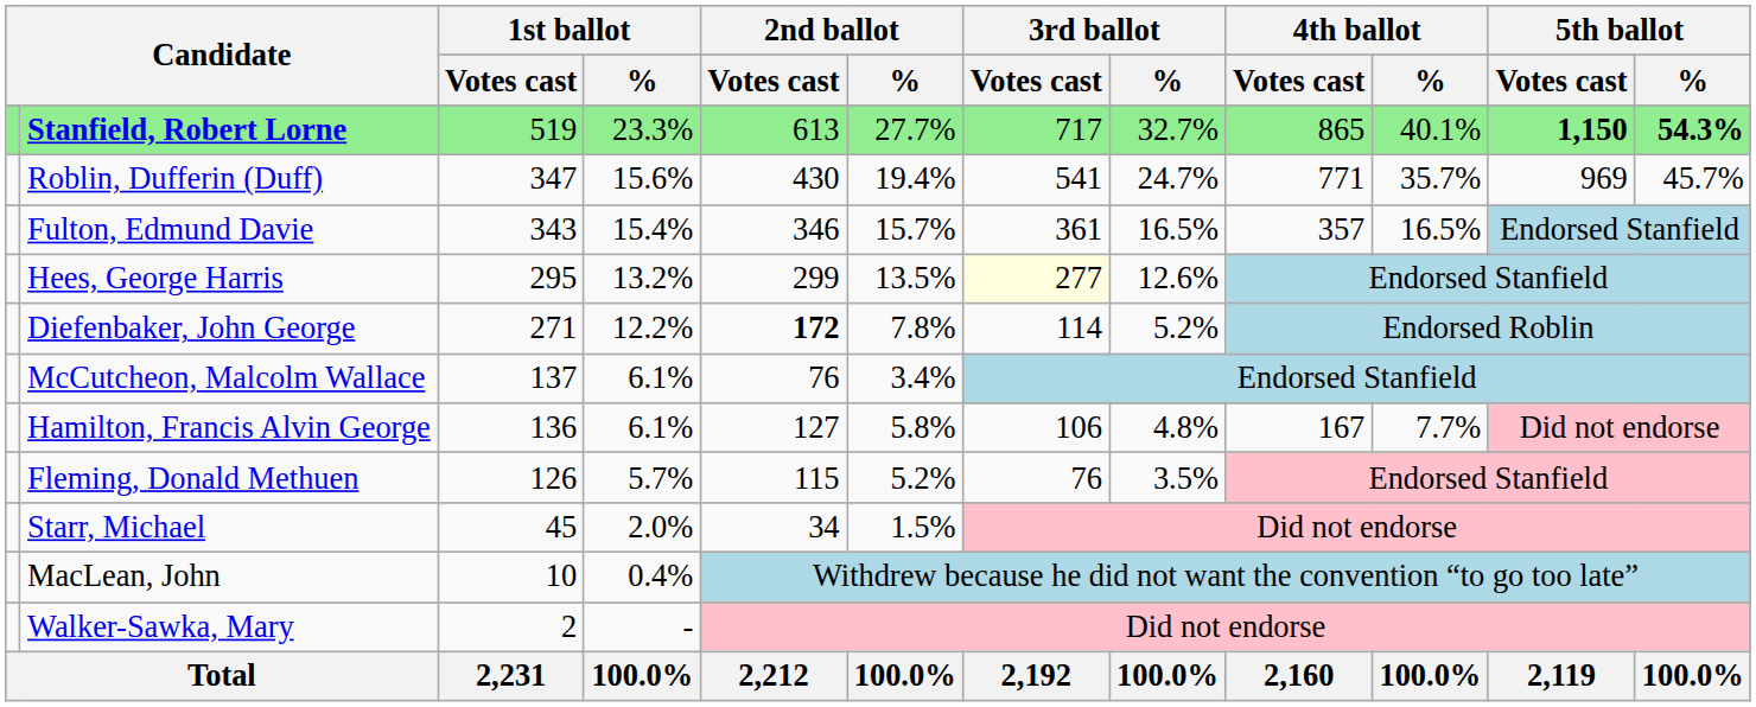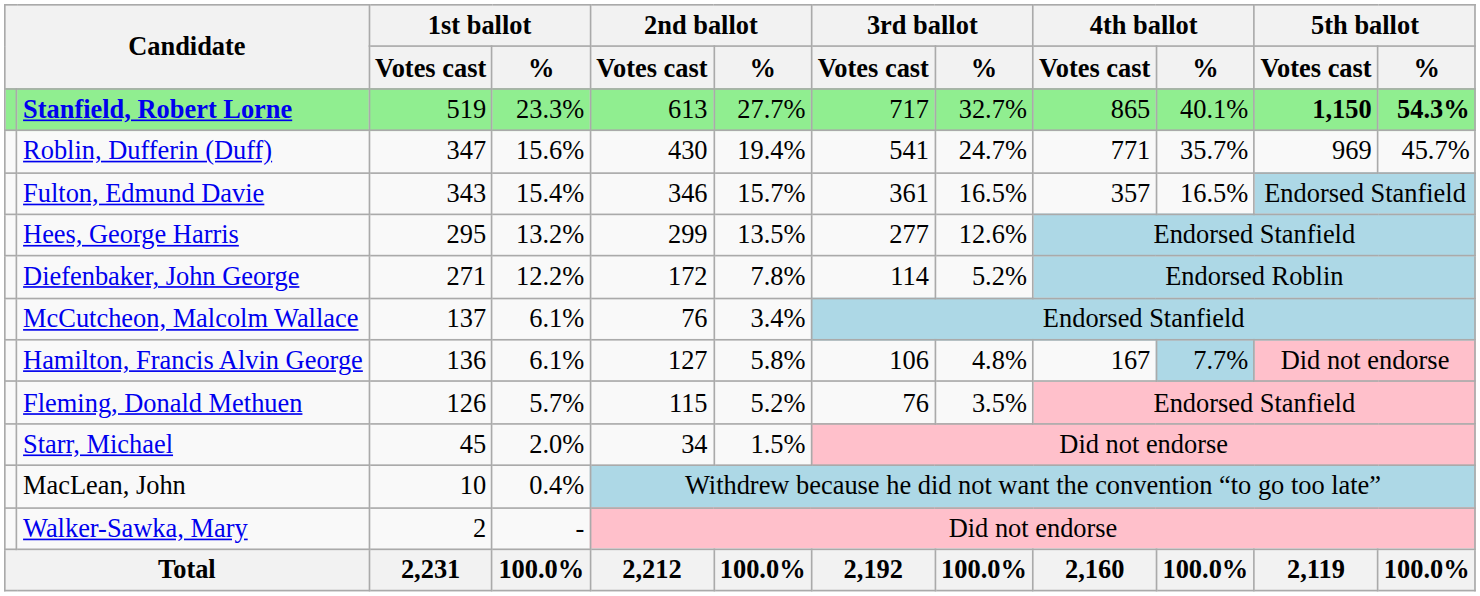Hees, George Harris | 3rd ballot / Votes cast: lightyellow background -> no background
Diefenbaker, John George | 2nd ballot / Votes cast: bold -> normal
Hamilton, Francis Alvin George | 4th ballot / %: no background -> lightblue background
